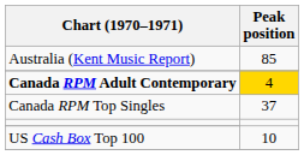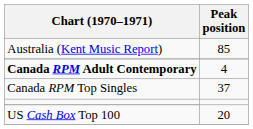row 3 | Peak position: gold background -> no background
row 6 | Peak position: 10 -> 20
